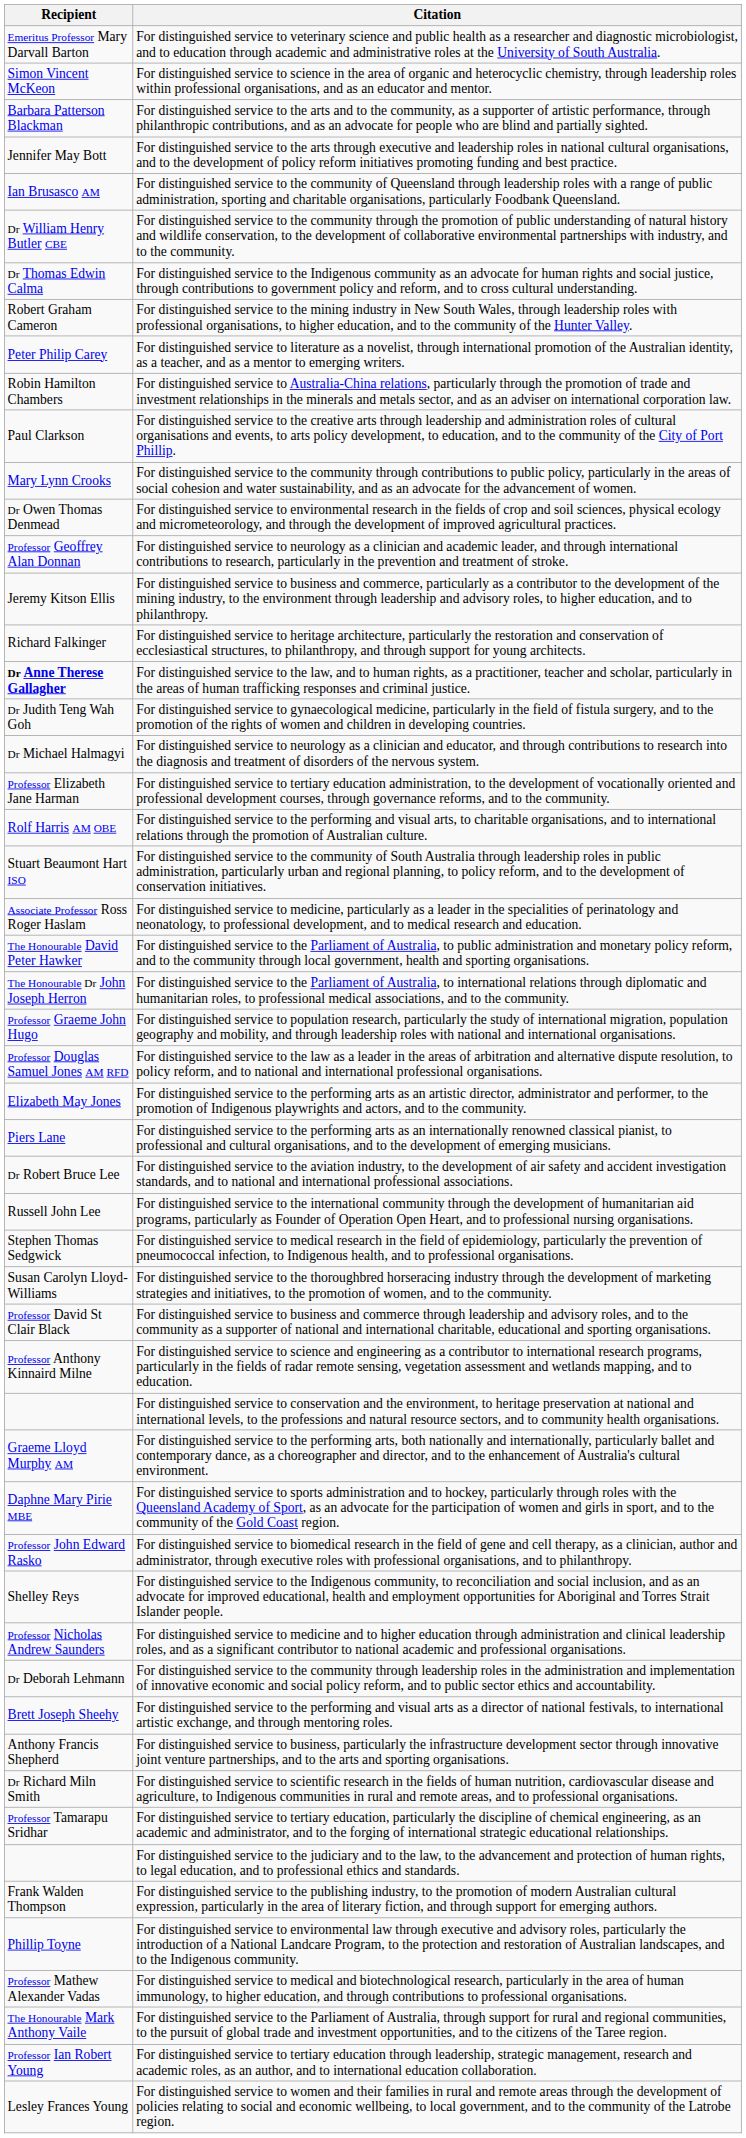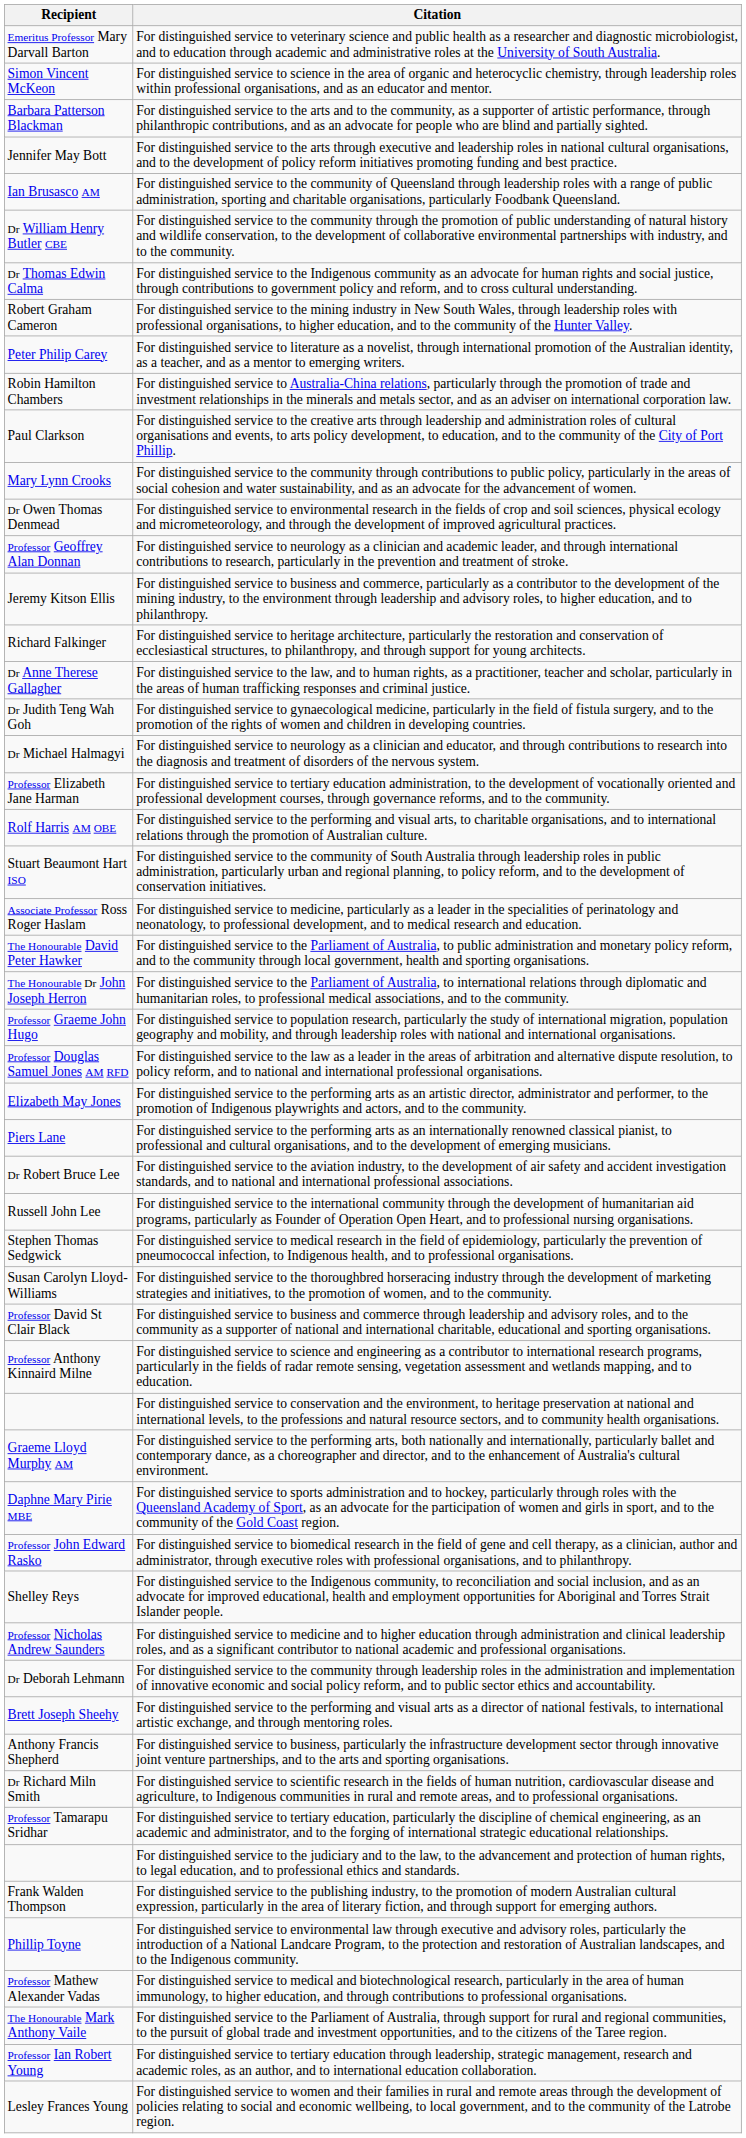row 18 | Recipient: bold -> normal
